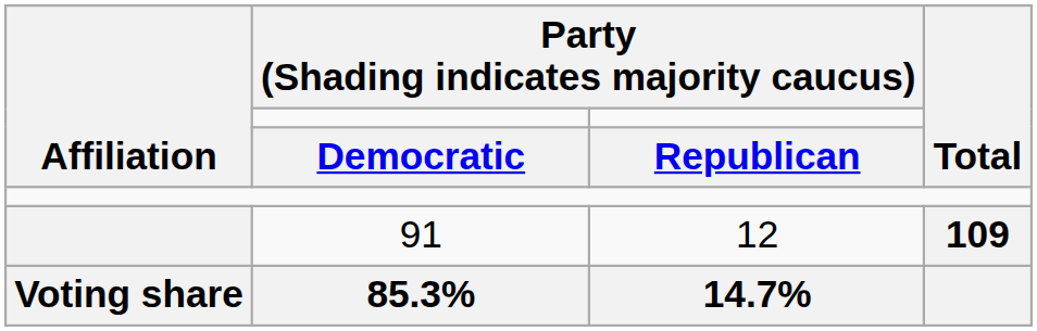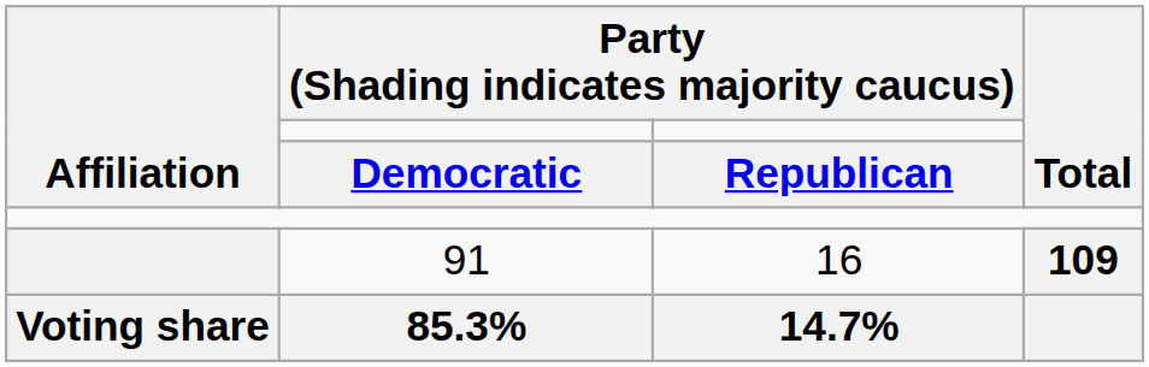109 | column 3: 12 -> 16
